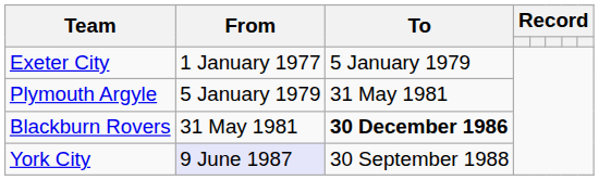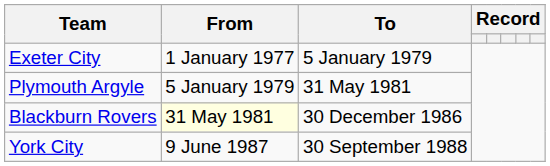Blackburn Rovers | From: no background -> lightyellow background
Blackburn Rovers | To: bold -> normal
York City | From: lavender background -> no background
